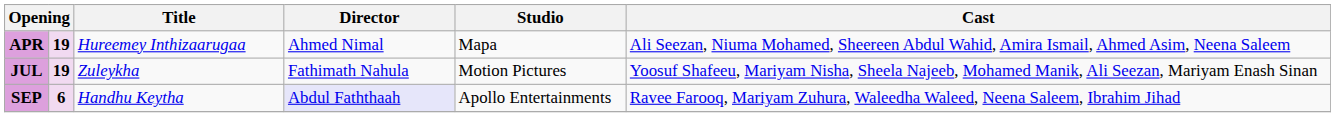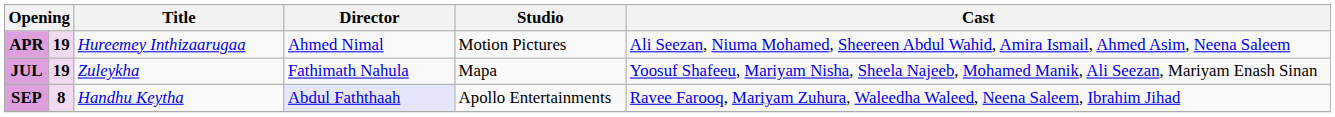APR | Studio: Mapa -> Motion Pictures
JUL | Studio: Motion Pictures -> Mapa
SEP | column 2: 6 -> 8
